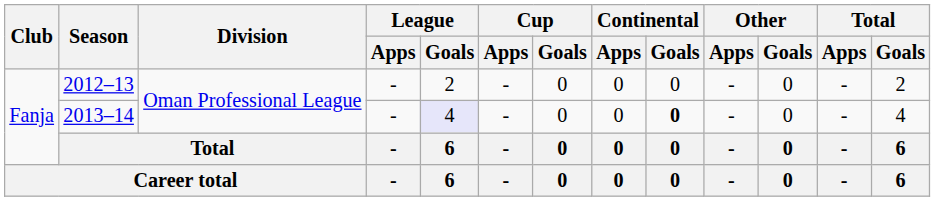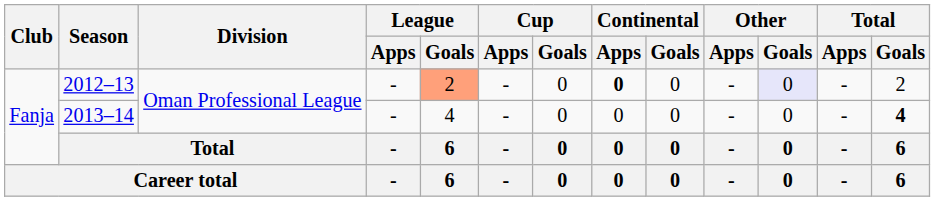2012–13 | League / Goals: no background -> lightsalmon background
2012–13 | Continental / Apps: normal -> bold
2012–13 | Other / Goals: no background -> lavender background
2013–14 | League / Goals: lavender background -> no background
2013–14 | Continental / Goals: bold -> normal
2013–14 | Total / Goals: normal -> bold
